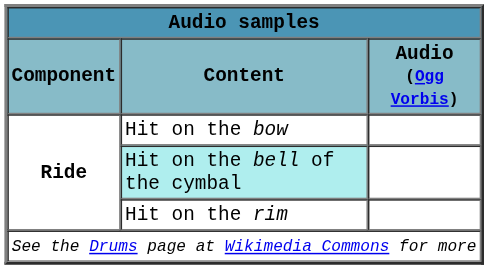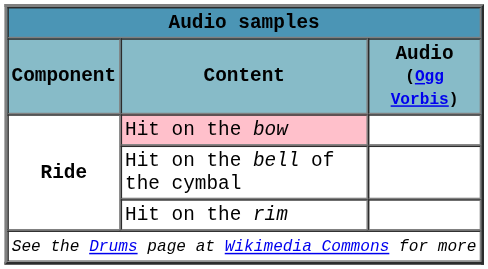Hit on the bow | Content: no background -> pink background
Hit on the bell of the cymbal | Content: paleturquoise background -> no background
